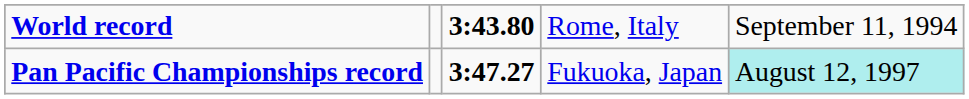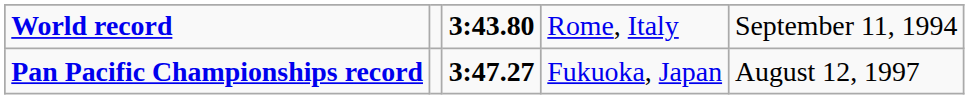Pan Pacific Championships record | column 5: paleturquoise background -> no background
